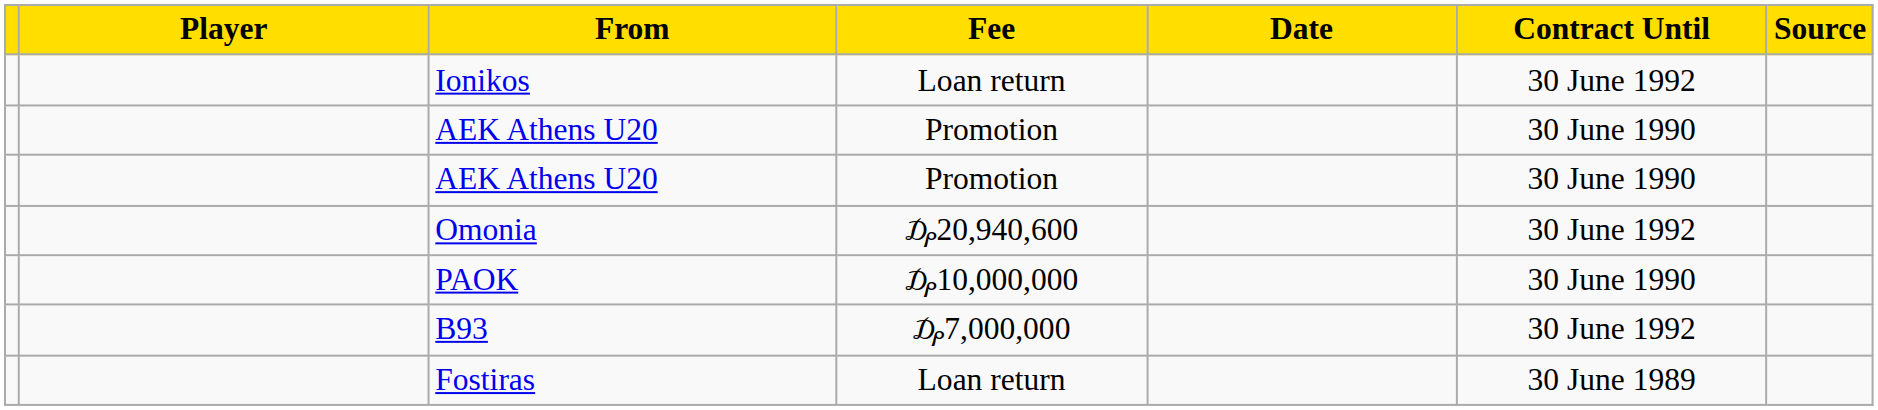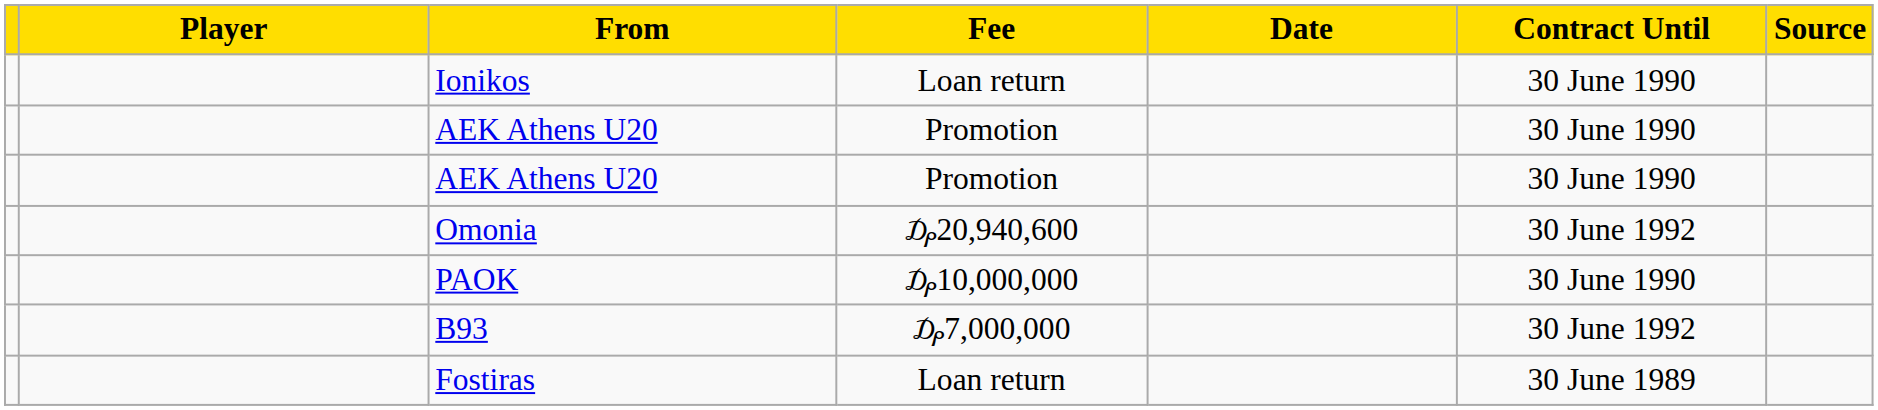Ionikos | Contract Until: 30 June 1992 -> 30 June 1990
